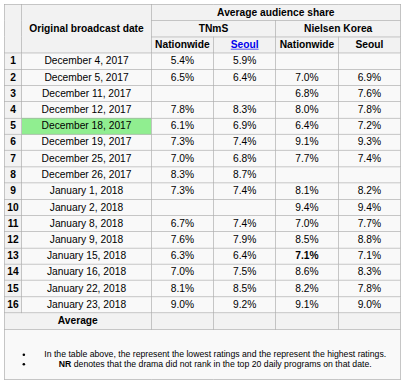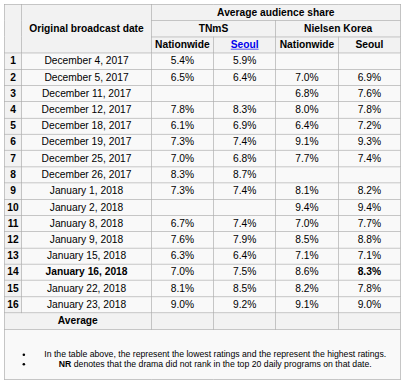5 | Original broadcast date: lightgreen background -> no background
13 | Average audience share / Nielsen Korea / Nationwide: bold -> normal
14 | Original broadcast date: normal -> bold
14 | Average audience share / Nielsen Korea / Seoul: normal -> bold
